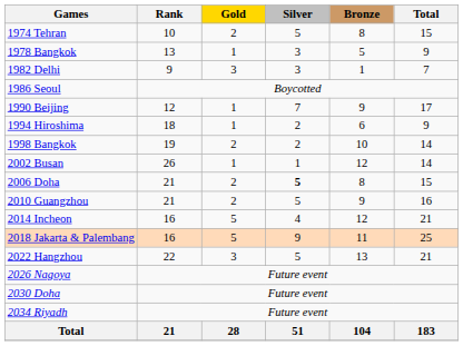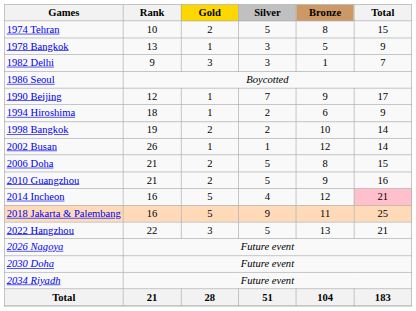2006 Doha | Silver: bold -> normal
2014 Incheon | Total: no background -> pink background
